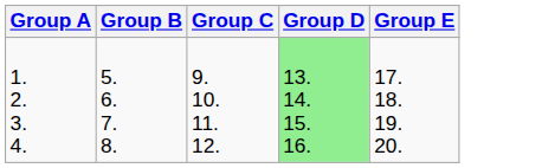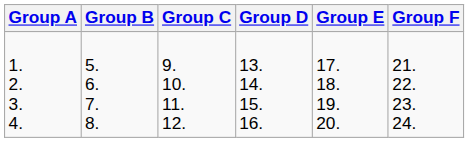+ column: Group F | 21. 22. 23. 24.
1. 2. 3. 4. | Group D: lightgreen background -> no background
